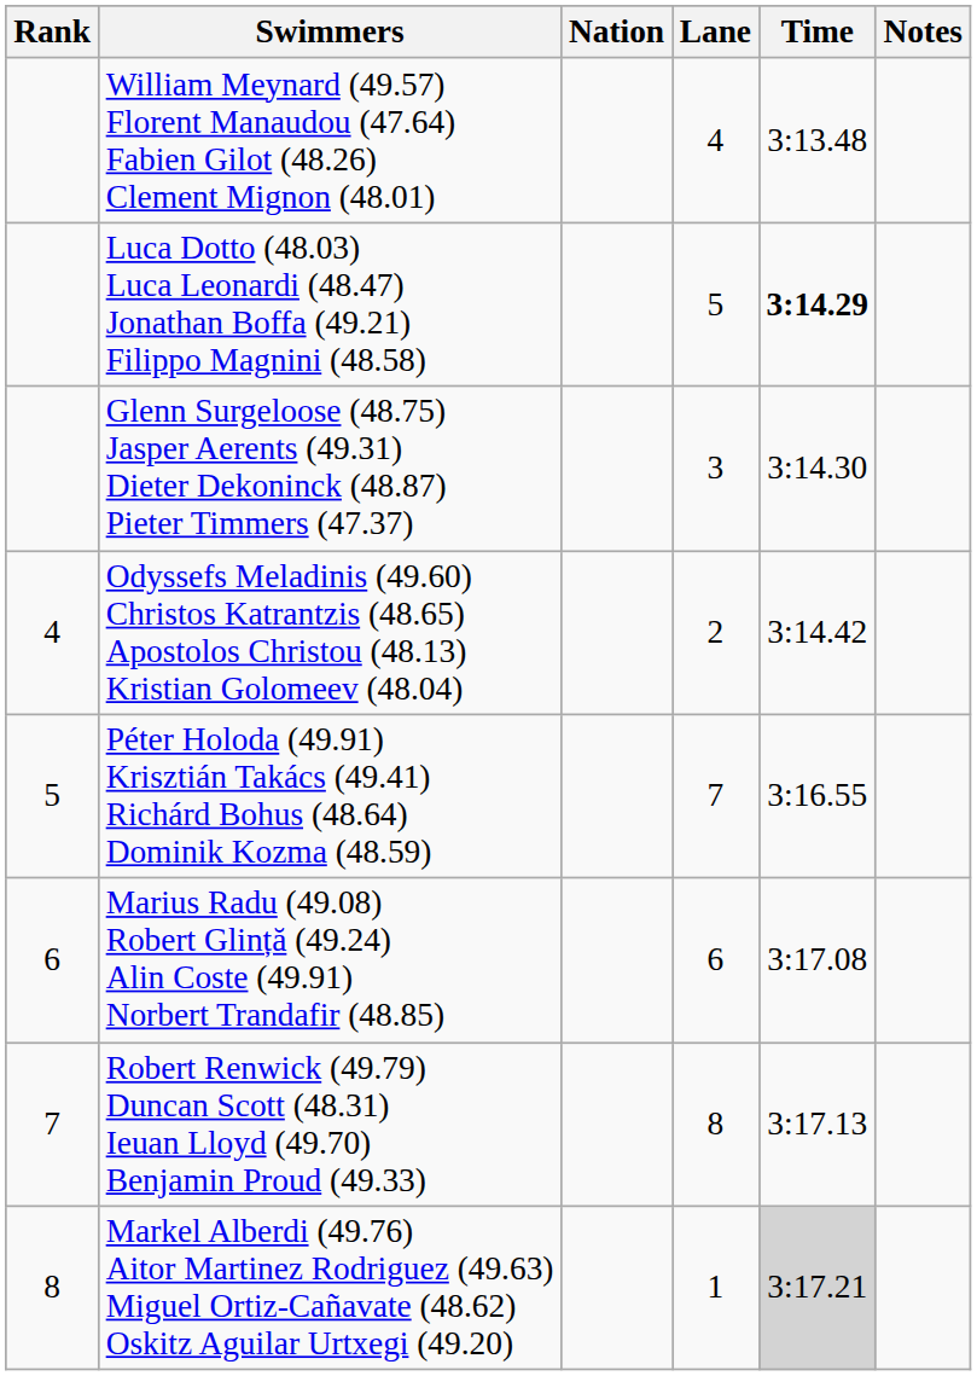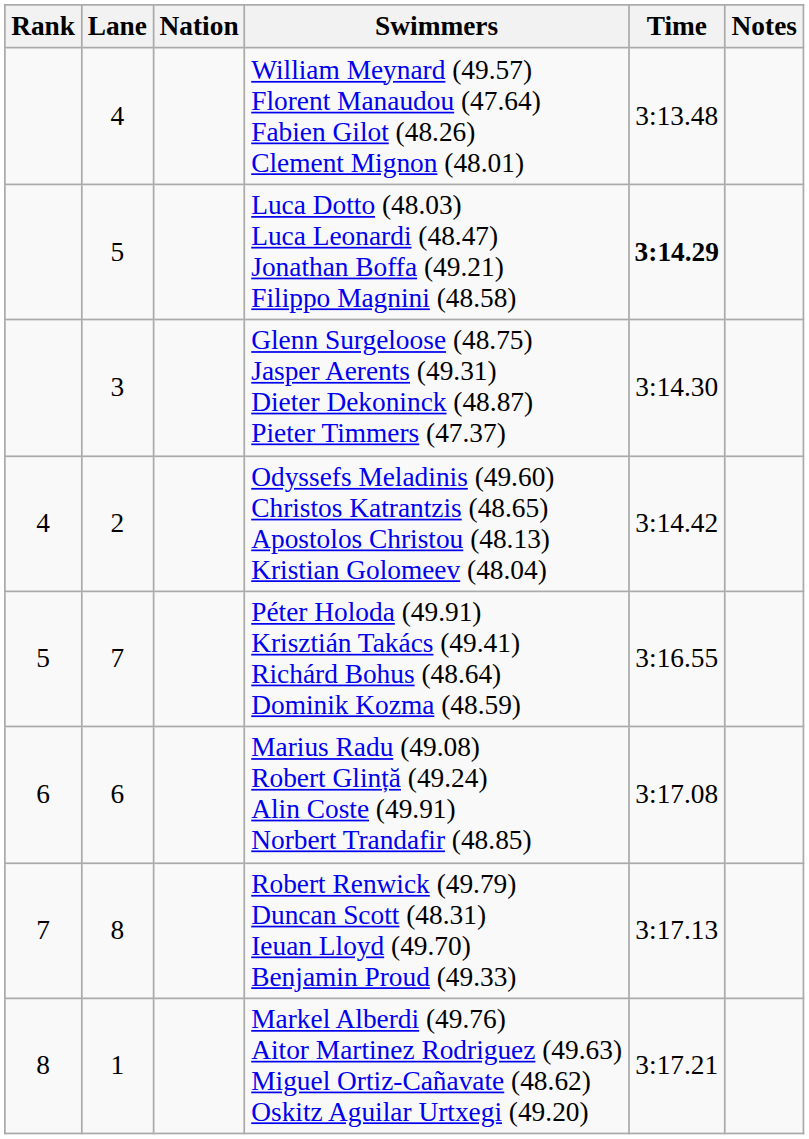columns swapped: Lane <-> Swimmers
row 9 | Time: lightgrey background -> no background
